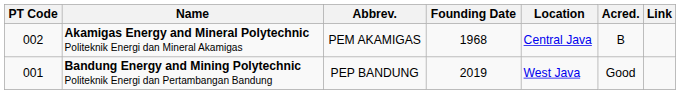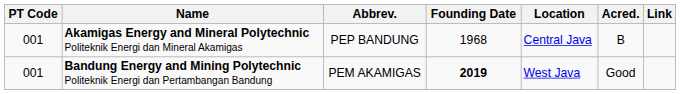row 2 | PT Code: 002 -> 001
row 2 | Abbrev.: PEM AKAMIGAS -> PEP BANDUNG
row 3 | Abbrev.: PEP BANDUNG -> PEM AKAMIGAS
row 3 | Founding Date: normal -> bold
